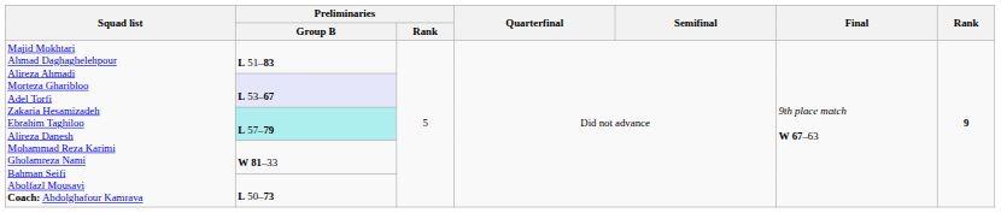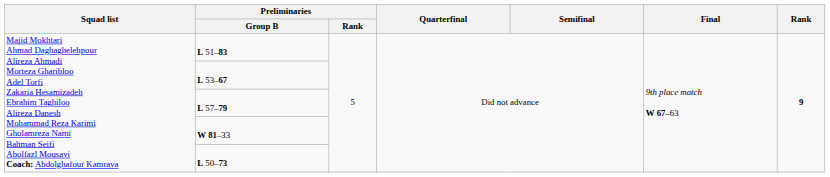L 53–67 | Preliminaries / Group B: lavender background -> no background
L 57–79 | Preliminaries / Group B: paleturquoise background -> no background
